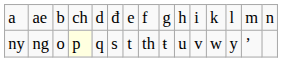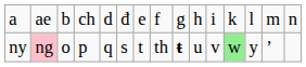ny | column 2: no background -> pink background
ny | column 4: lightyellow background -> no background
ny | column 9: normal -> bold
ny | column 12: no background -> lightgreen background
